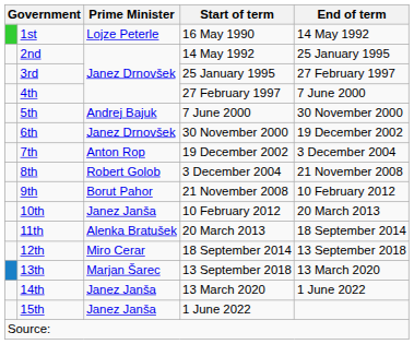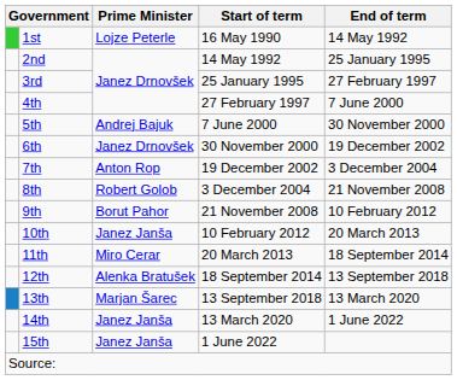11th | Prime Minister: Alenka Bratušek -> Miro Cerar
12th | Prime Minister: Miro Cerar -> Alenka Bratušek
